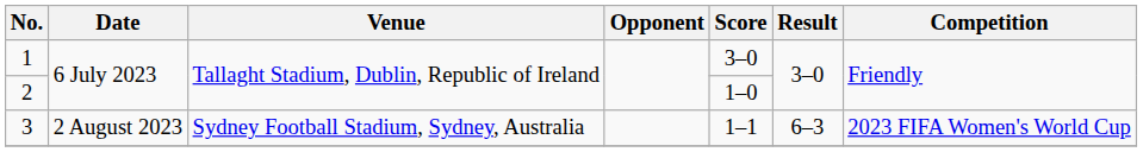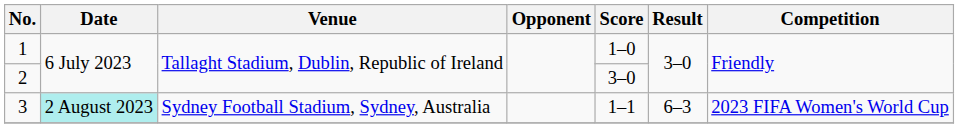1 | Score: 3–0 -> 1–0
2 | Score: 1–0 -> 3–0
3 | Date: no background -> paleturquoise background
